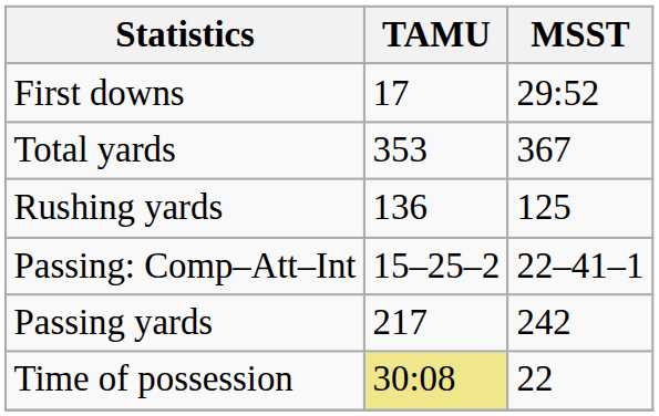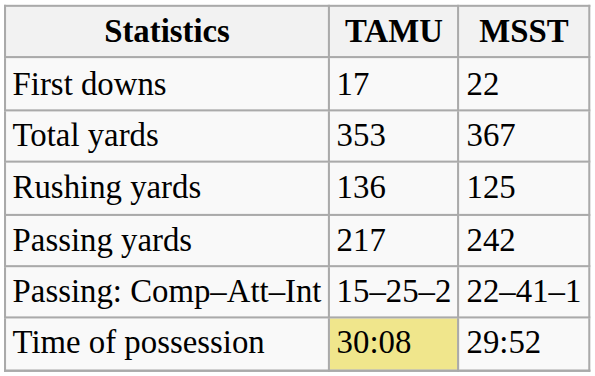First downs | MSST: 29:52 -> 22
rows swapped: Passing yards <-> Passing: Comp–Att–Int
Time of possession | MSST: 22 -> 29:52
